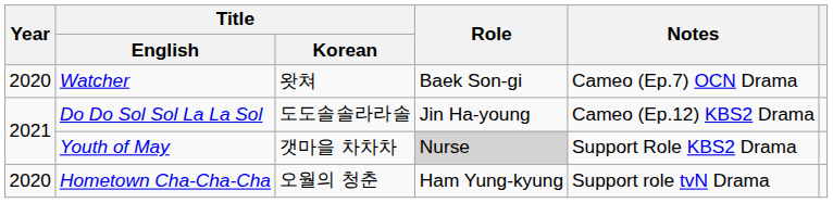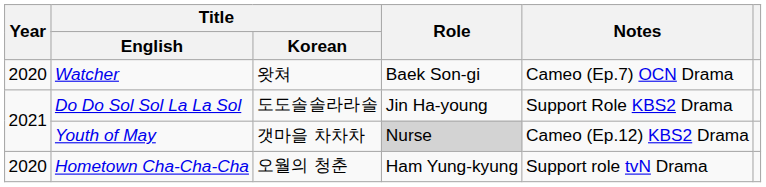Do Do Sol Sol La La Sol | Notes: Cameo (Ep.12) KBS2 Drama -> Support Role KBS2 Drama
Youth of May | Notes: Support Role KBS2 Drama -> Cameo (Ep.12) KBS2 Drama
